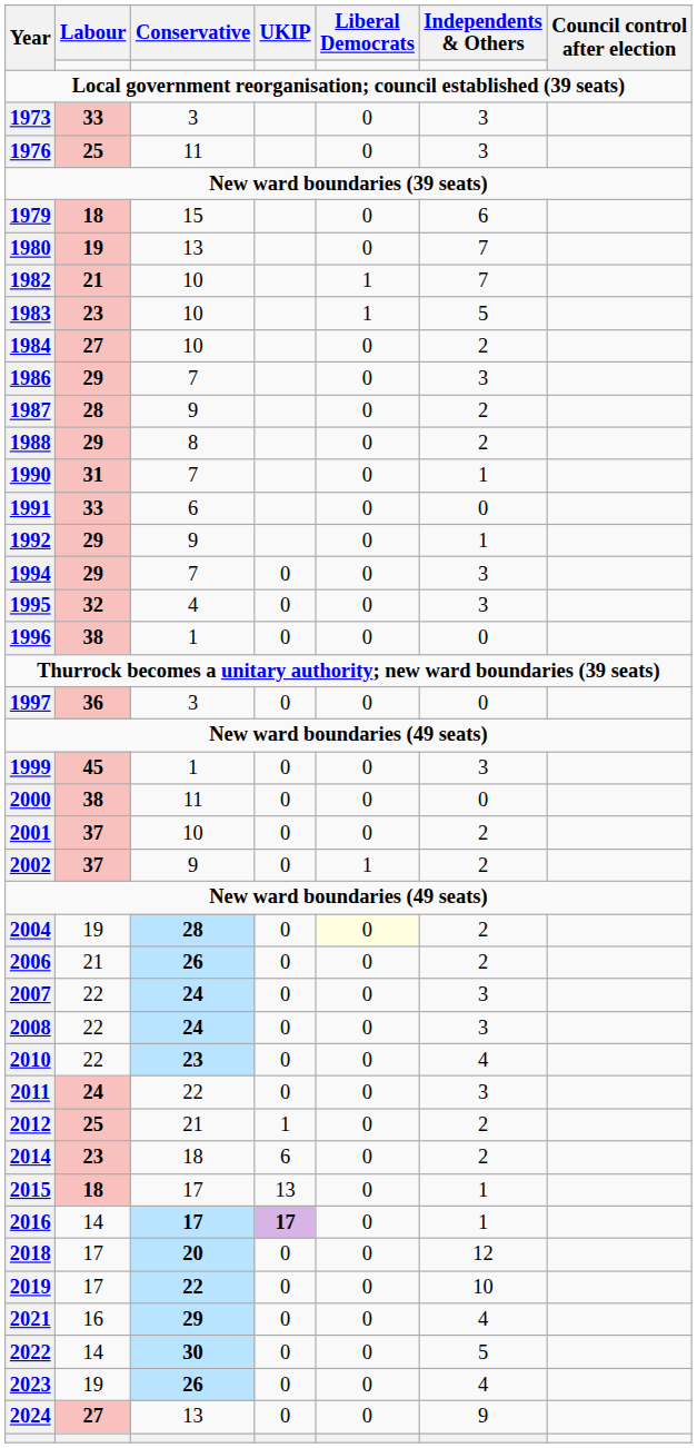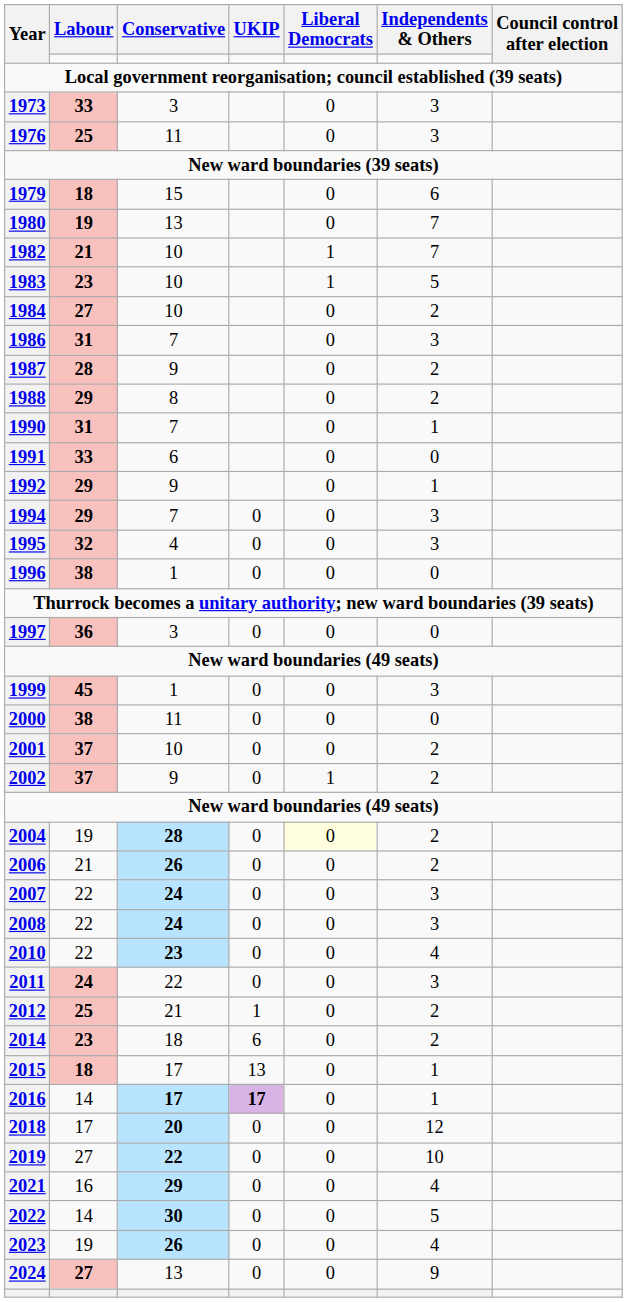1986 | Labour: 29 -> 31
2019 | Labour: 17 -> 27
